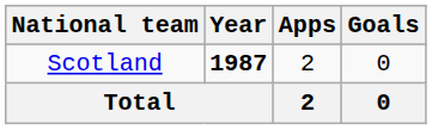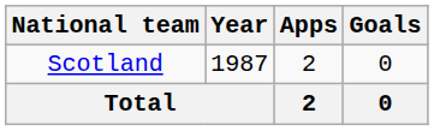Scotland | Year: bold -> normal
